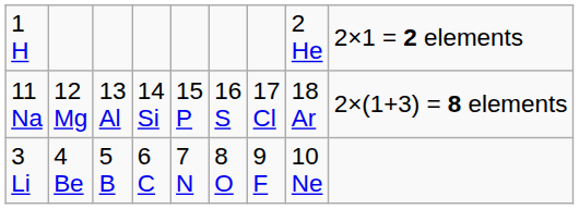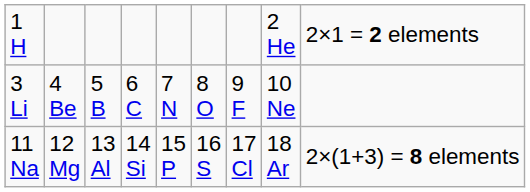rows swapped: 3 Li <-> 11 Na
